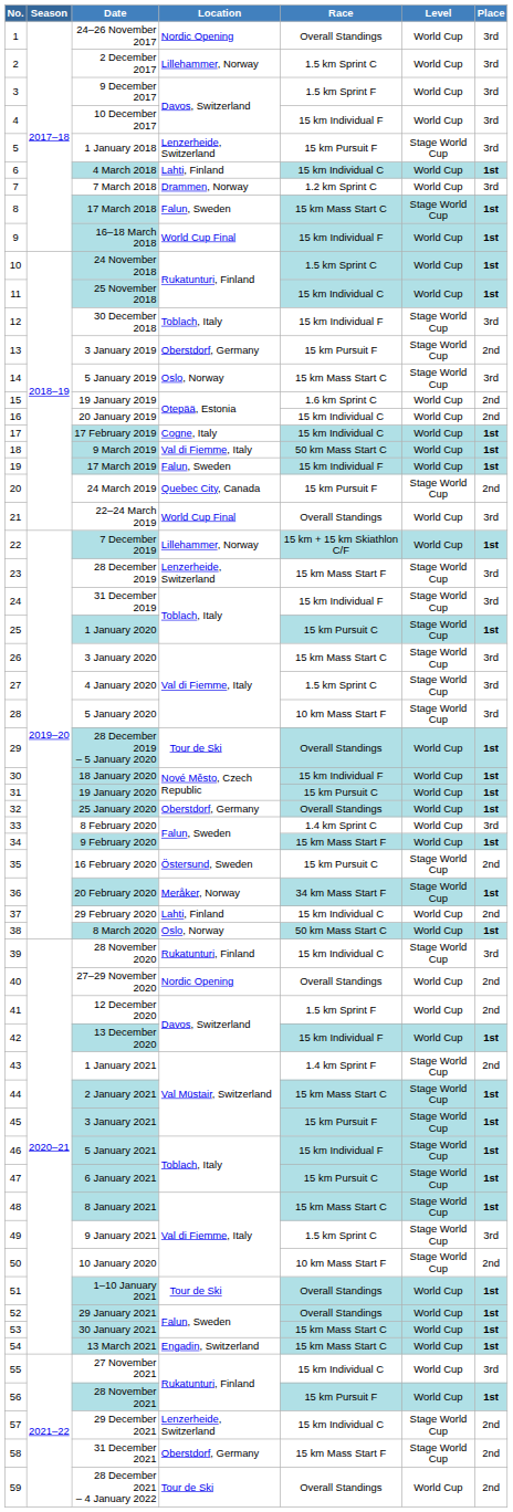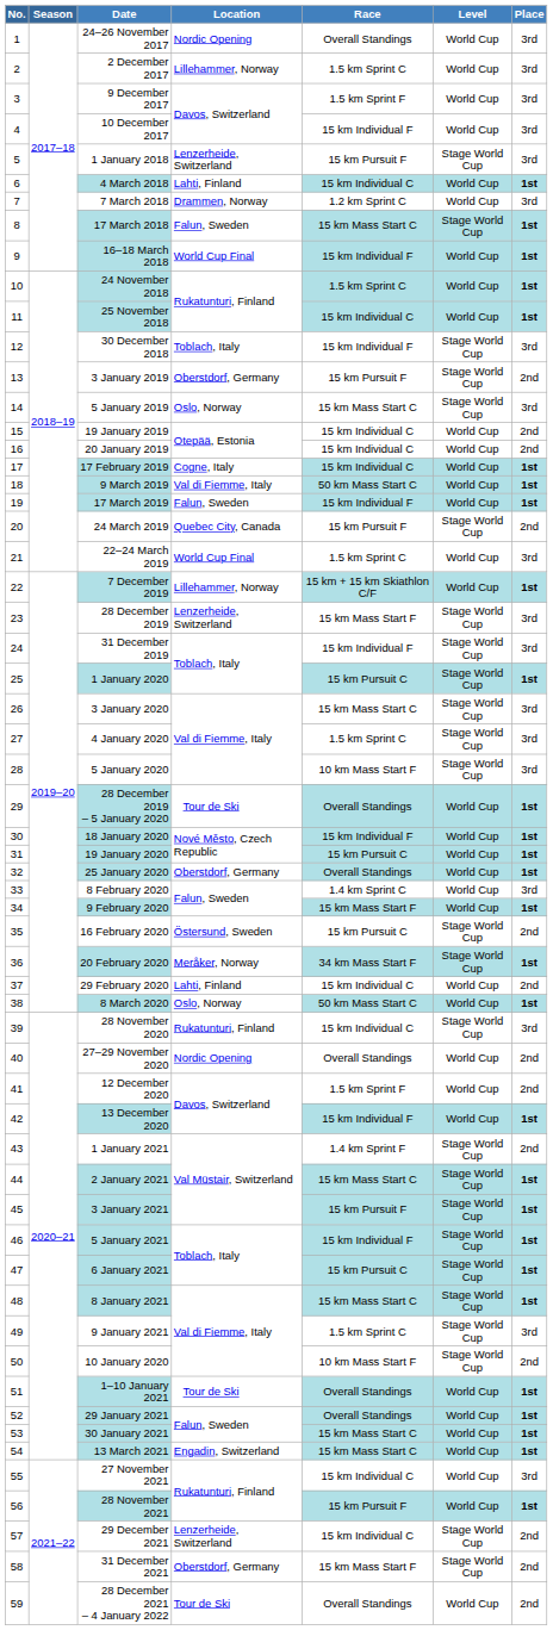19 January 2019 | Race: 1.6 km Sprint C -> 15 km Individual C
22–24 March 2019 | Race: Overall Standings -> 1.5 km Sprint C
